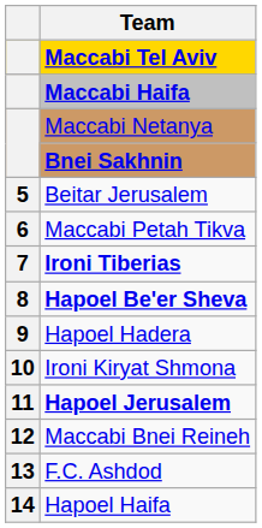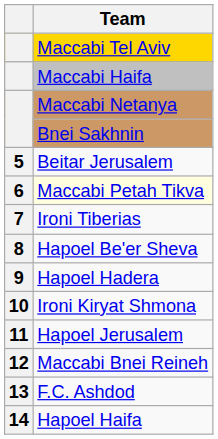Maccabi Tel Aviv | Team: bold -> normal
Maccabi Haifa | Team: bold -> normal
Bnei Sakhnin | Team: bold -> normal
Maccabi Petah Tikva | Team: no background -> lightyellow background
Ironi Tiberias | Team: bold -> normal
Hapoel Be'er Sheva | Team: bold -> normal
Hapoel Jerusalem | Team: bold -> normal
